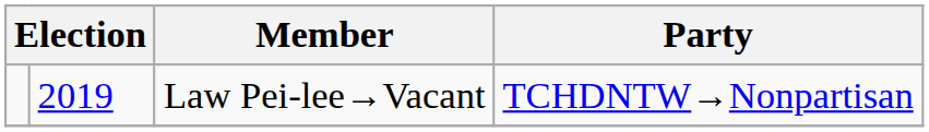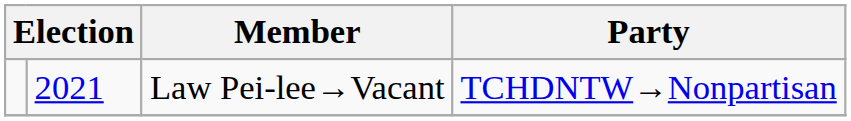Law Pei-lee→Vacant | column 2: 2019 -> 2021
